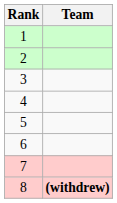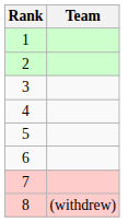8 | Team: bold -> normal
